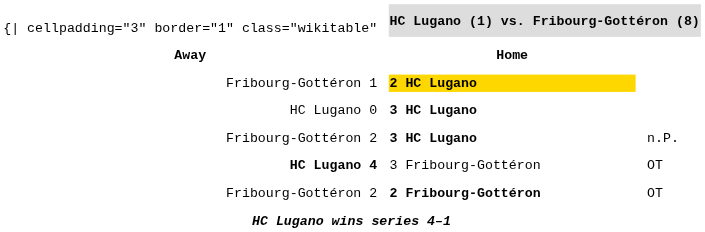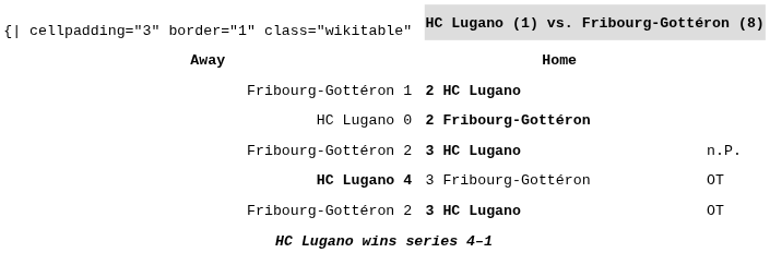Fribourg-Gottéron 1 | column 2: gold background -> no background
HC Lugano 0 | column 2: 3 HC Lugano -> 2 Fribourg-Gottéron
Fribourg-Gottéron 2 / OT | column 2: 2 Fribourg-Gottéron -> 3 HC Lugano
